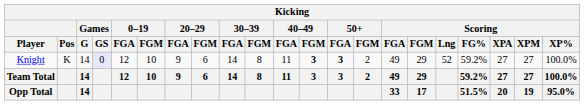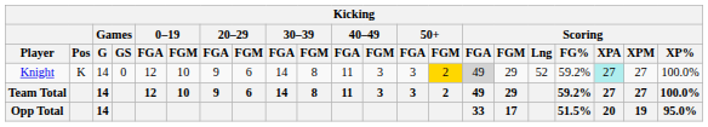Knight | Games / GS: lavender background -> no background
Knight | 40–49 / FGM: bold -> normal
Knight | 50+ / FGA: bold -> normal
Knight | 50+ / FGM: no background -> gold background
Knight | Scoring / FGA: no background -> lightgrey background
Knight | Scoring / XPA: no background -> paleturquoise background
